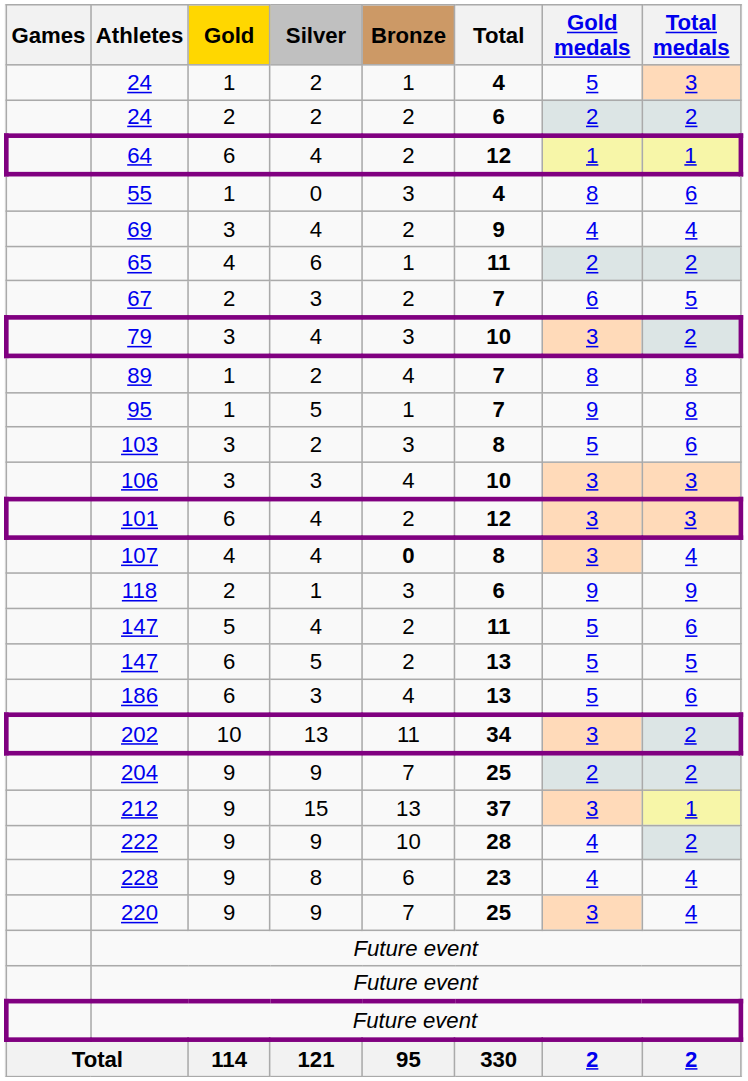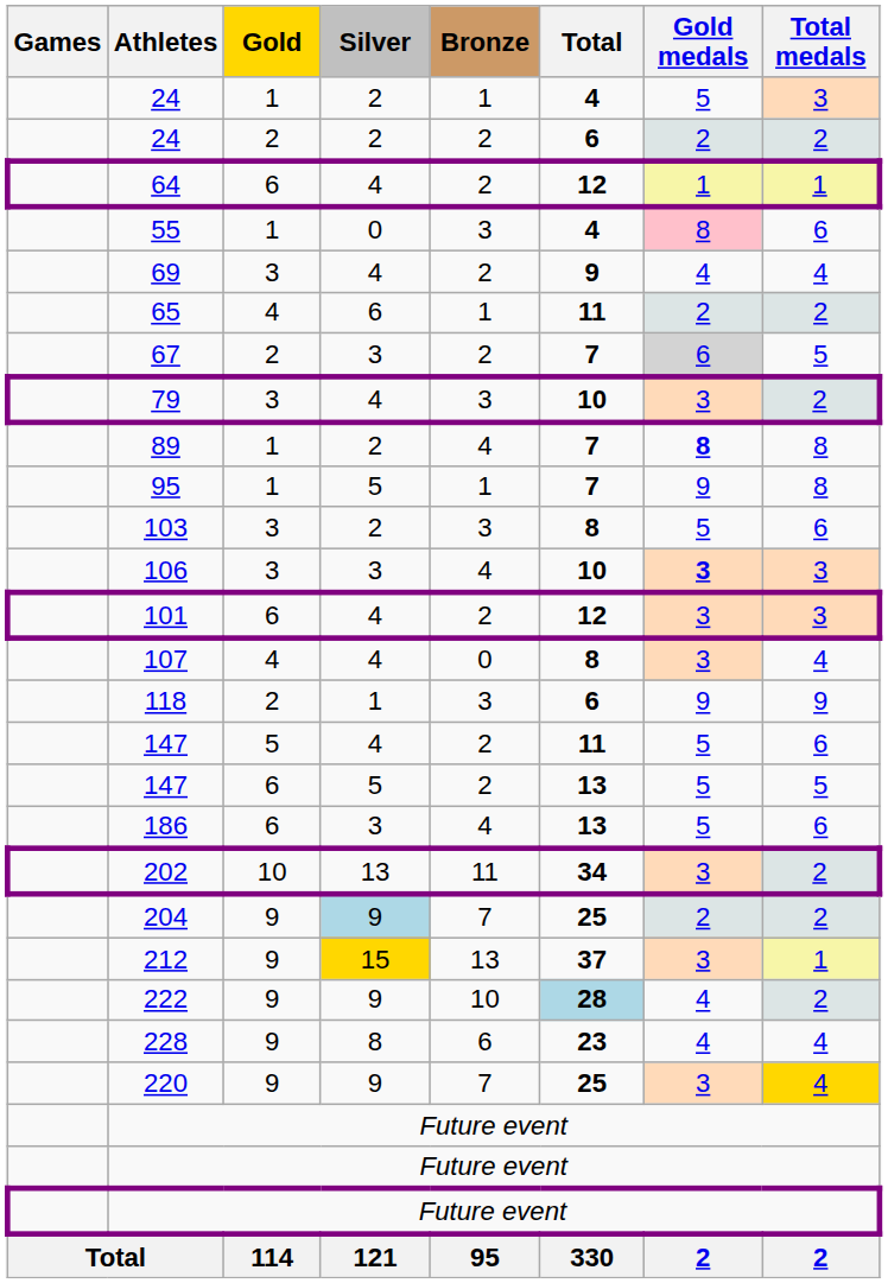55 | Gold medals: no background -> pink background
67 | Gold medals: no background -> lightgrey background
89 | Gold medals: normal -> bold
106 | Gold medals: normal -> bold
107 | Bronze: bold -> normal
204 | Silver: no background -> lightblue background
212 | Silver: no background -> gold background
222 | Total: no background -> lightblue background
220 | Total medals: no background -> gold background
